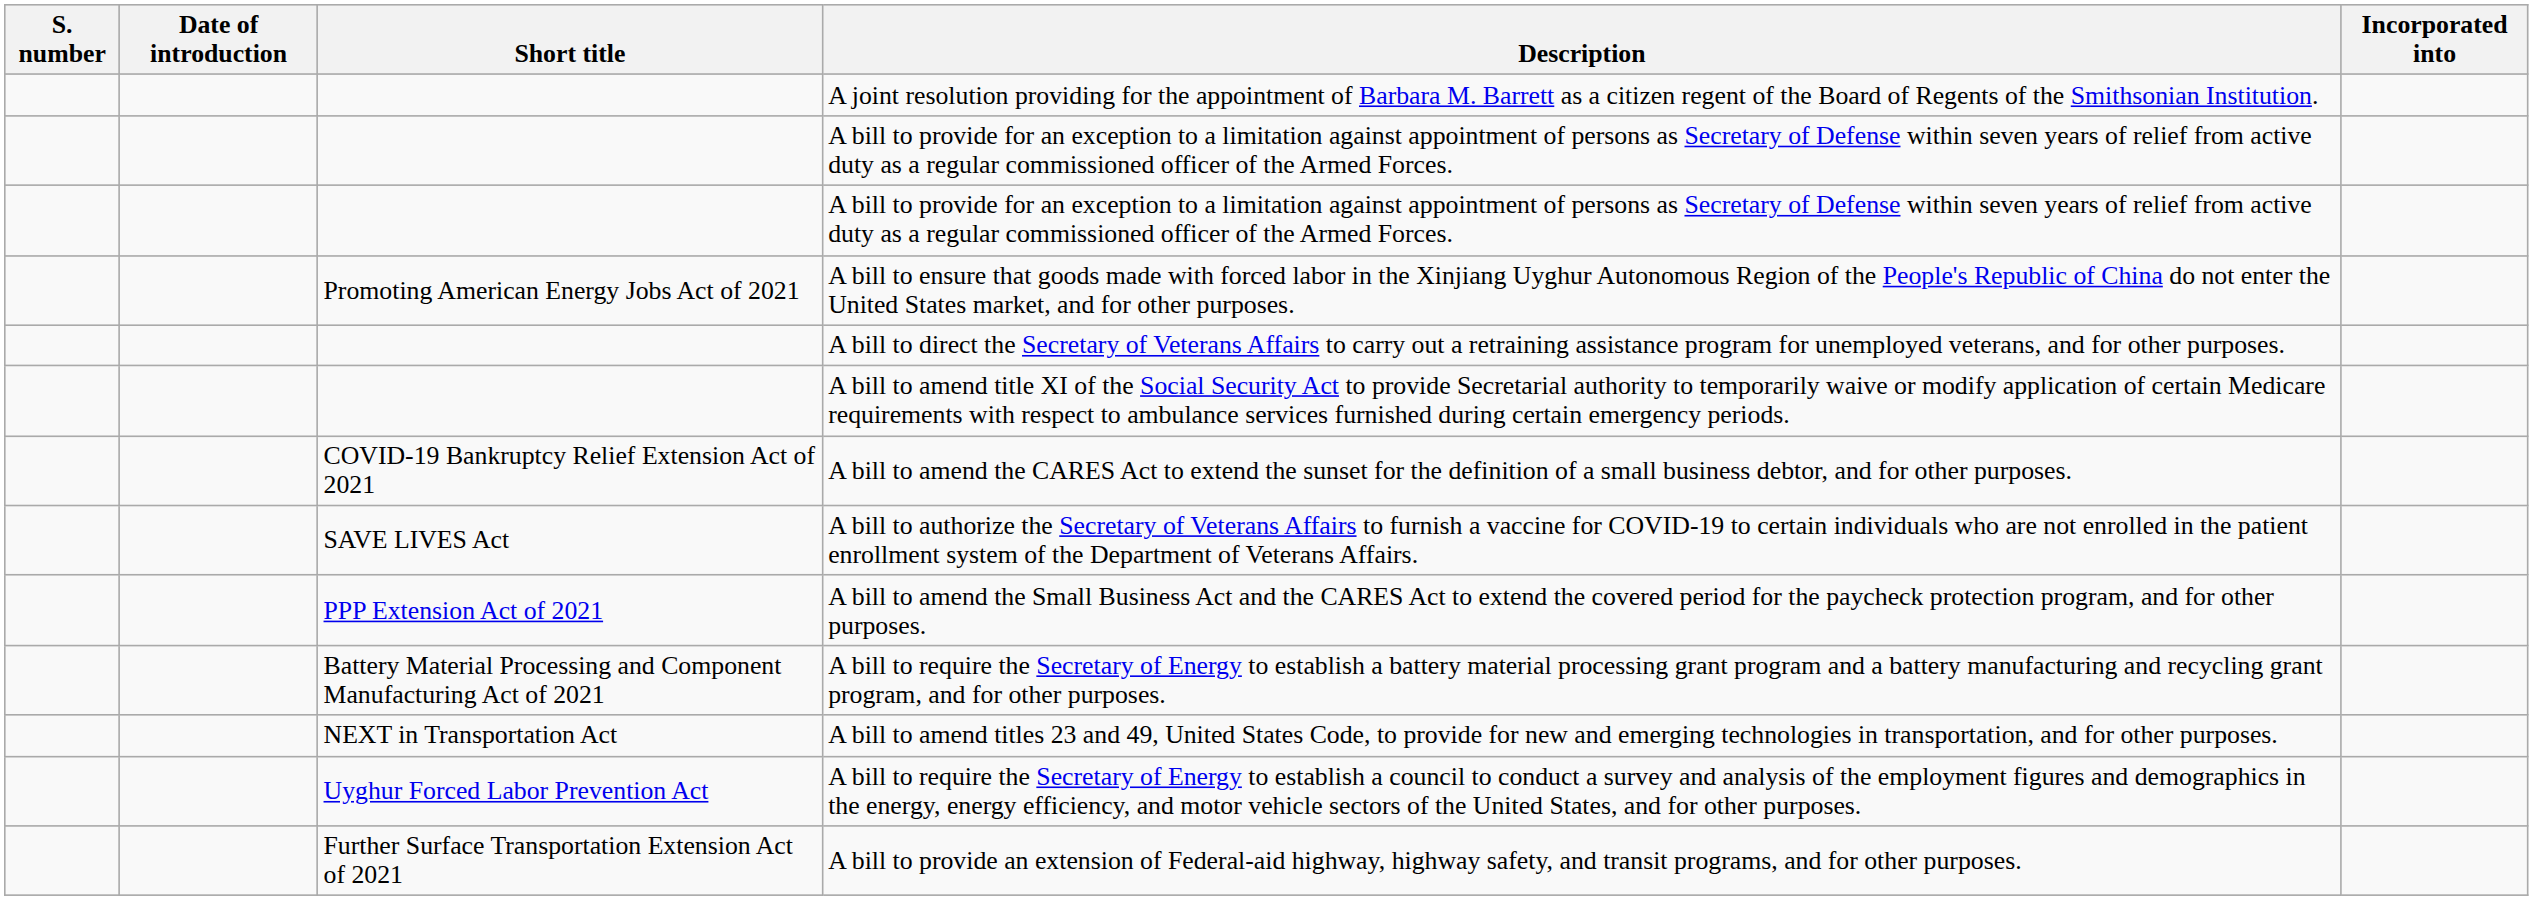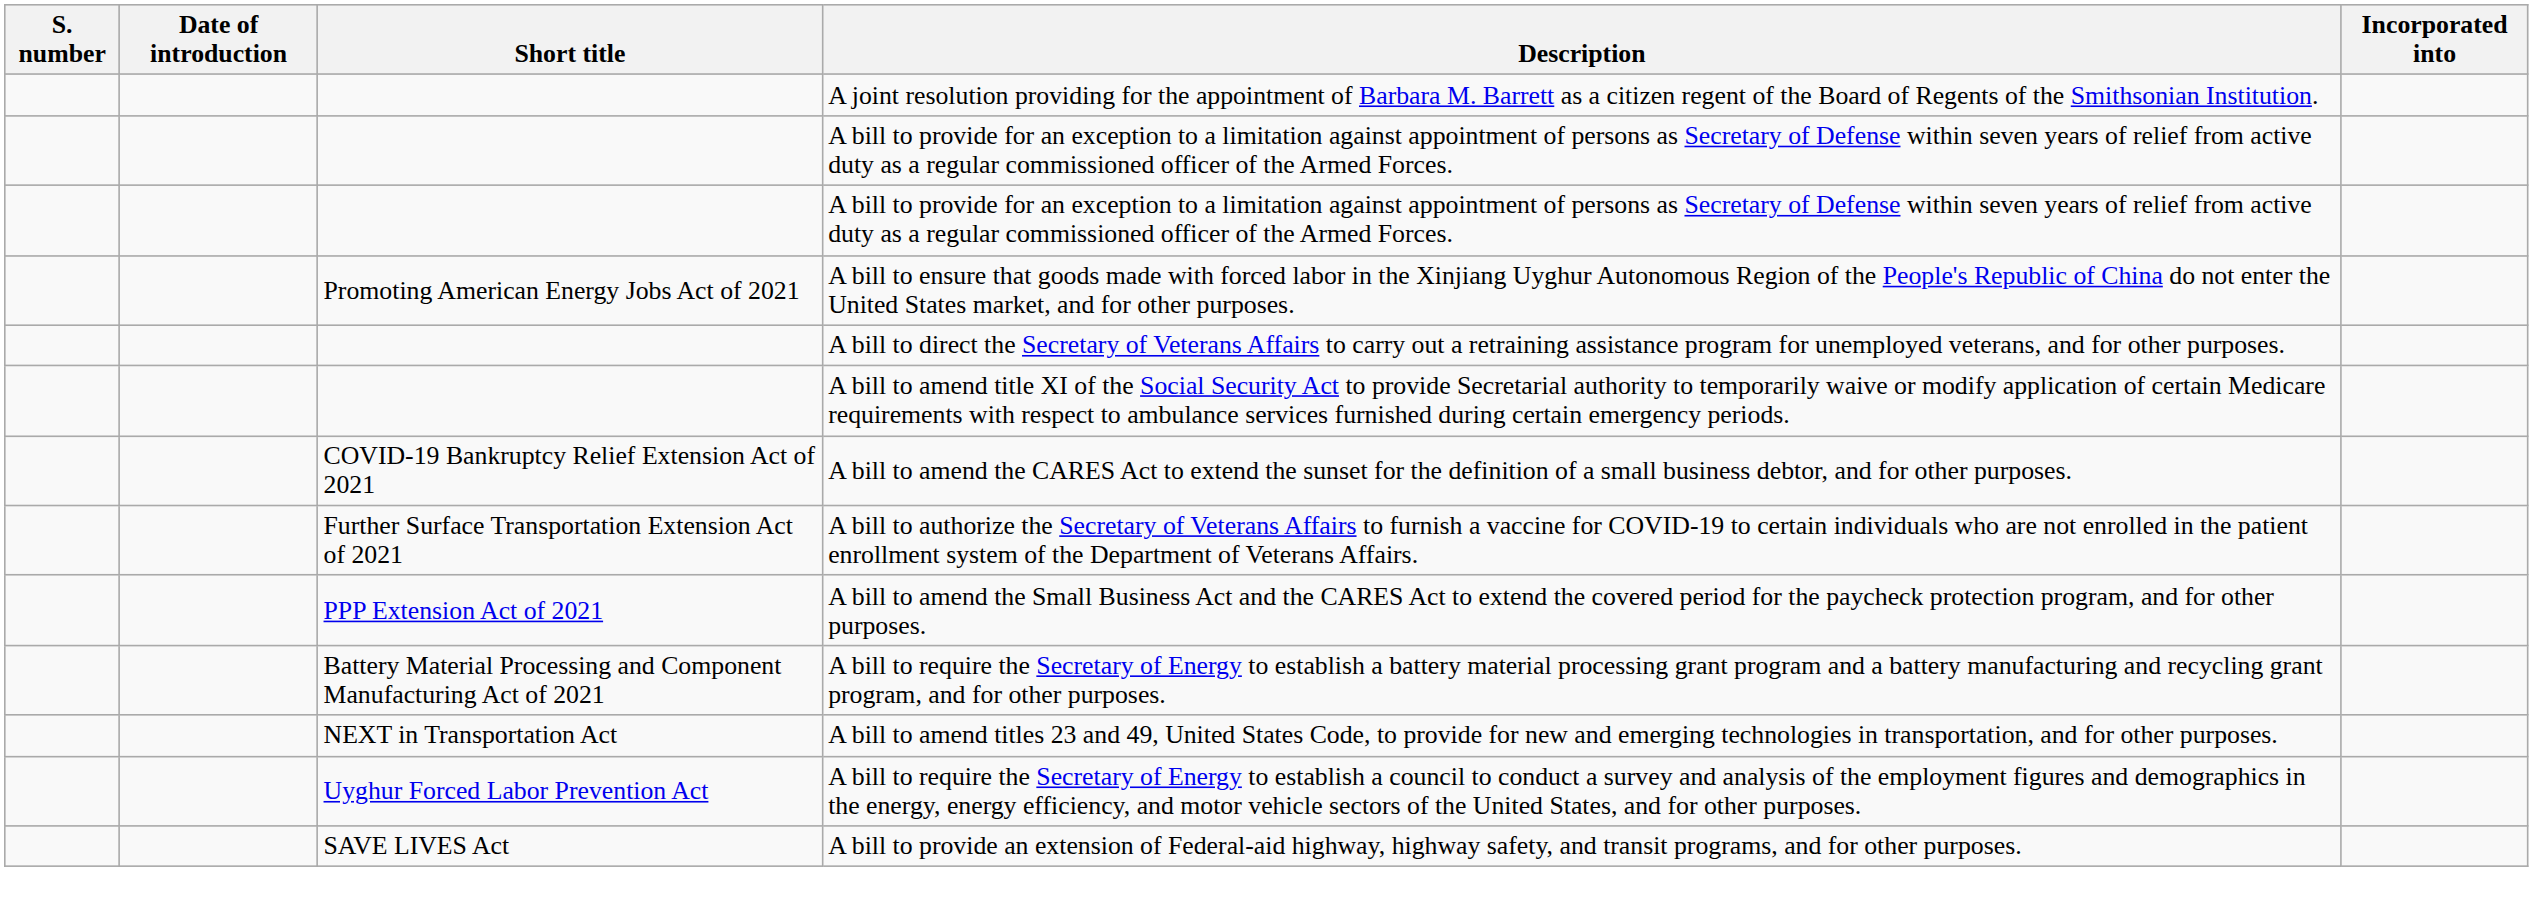row 9 | Short title: SAVE LIVES Act -> Further Surface Transportation Extension Act of 2021
row 14 | Short title: Further Surface Transportation Extension Act of 2021 -> SAVE LIVES Act
